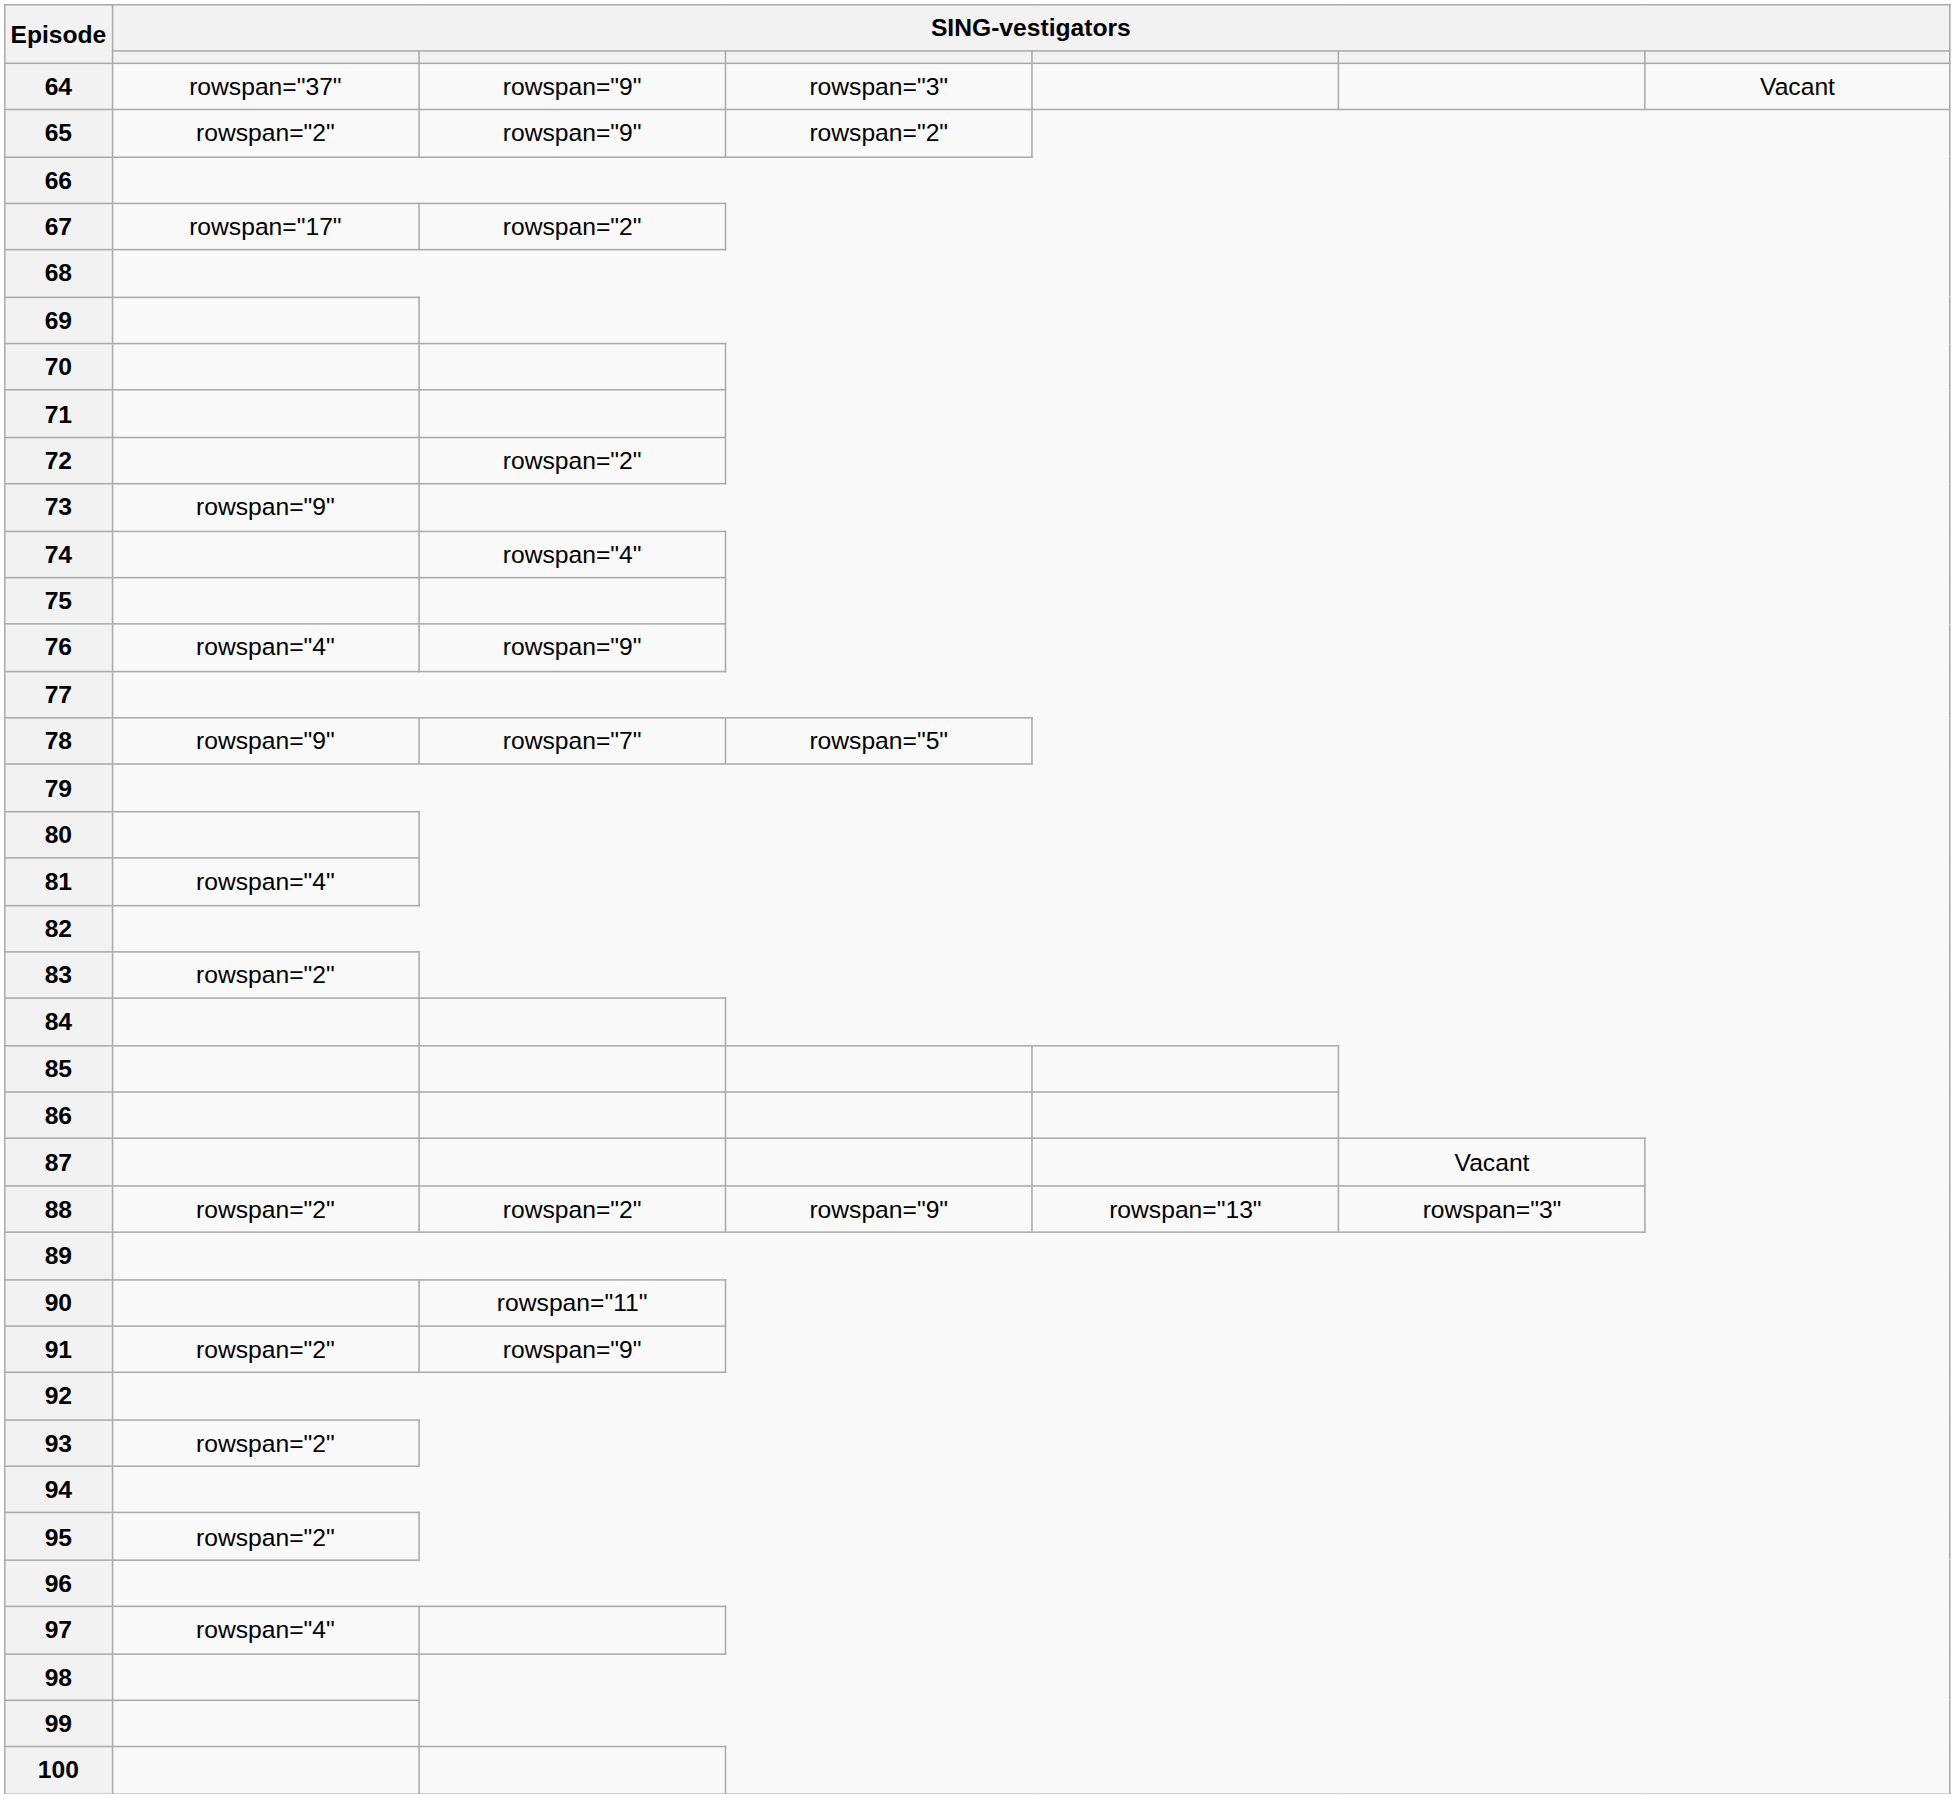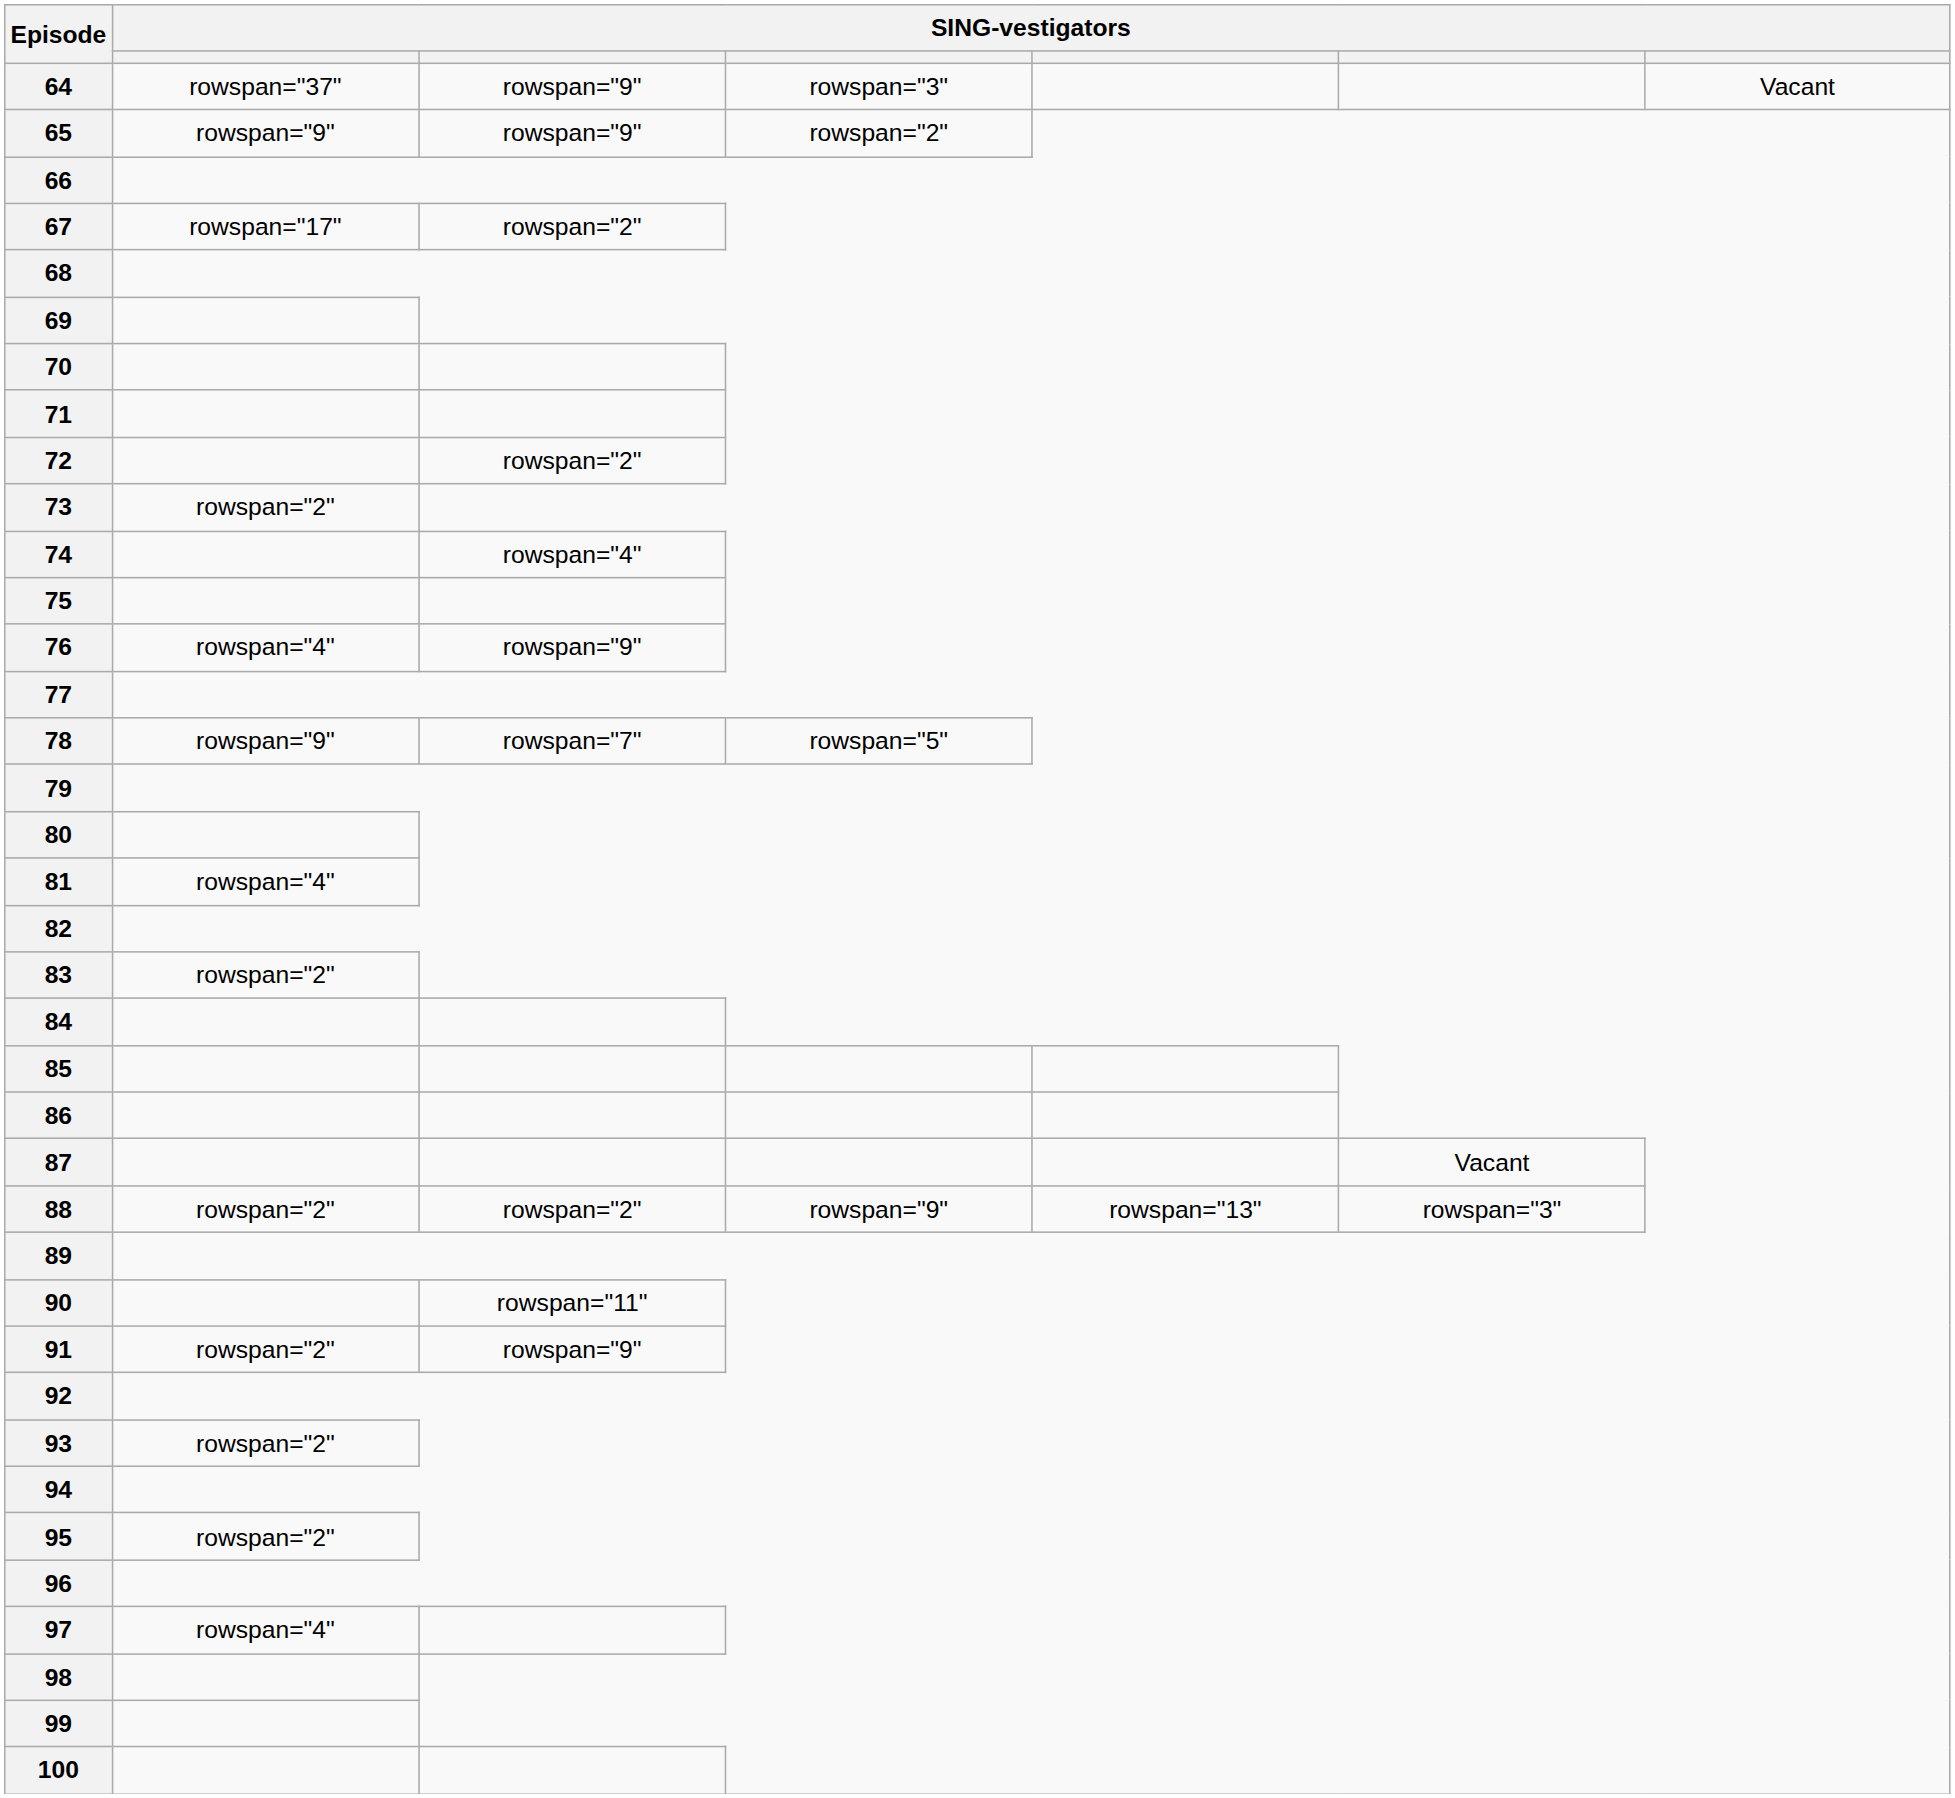65 | column 2: rowspan="2" -> rowspan="9"
73 | column 2: rowspan="9" -> rowspan="2"
